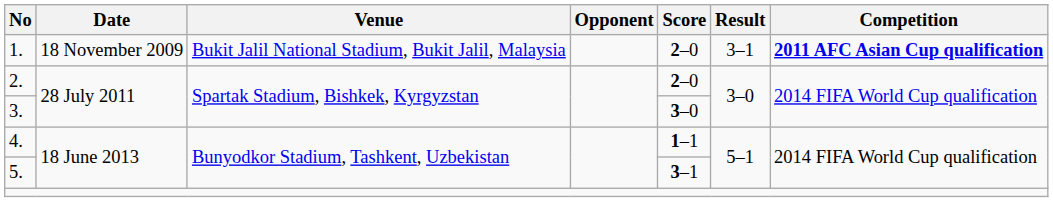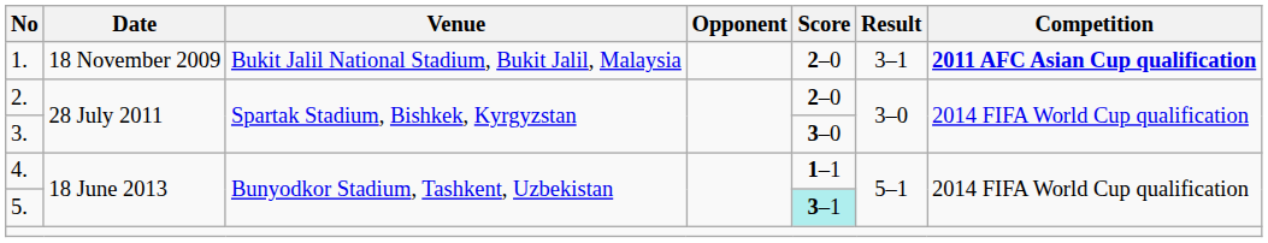5. | Score: no background -> paleturquoise background
